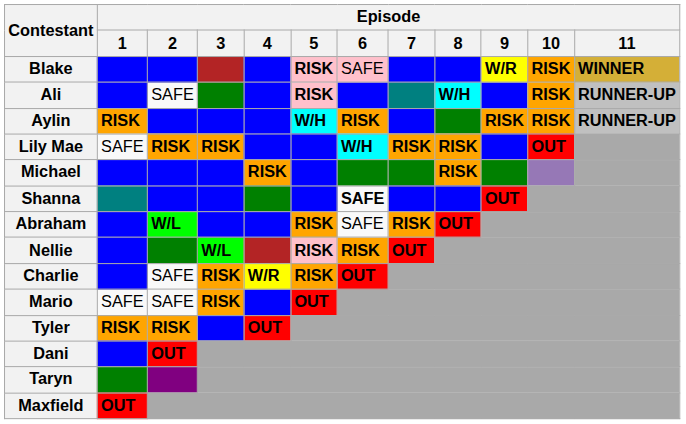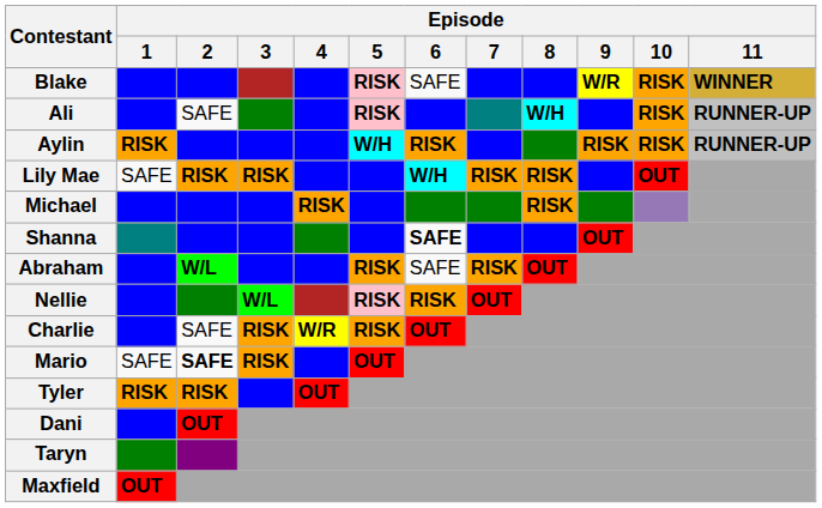Blake | Episode / 6: pink background -> no background
Mario | Episode / 2: normal -> bold
